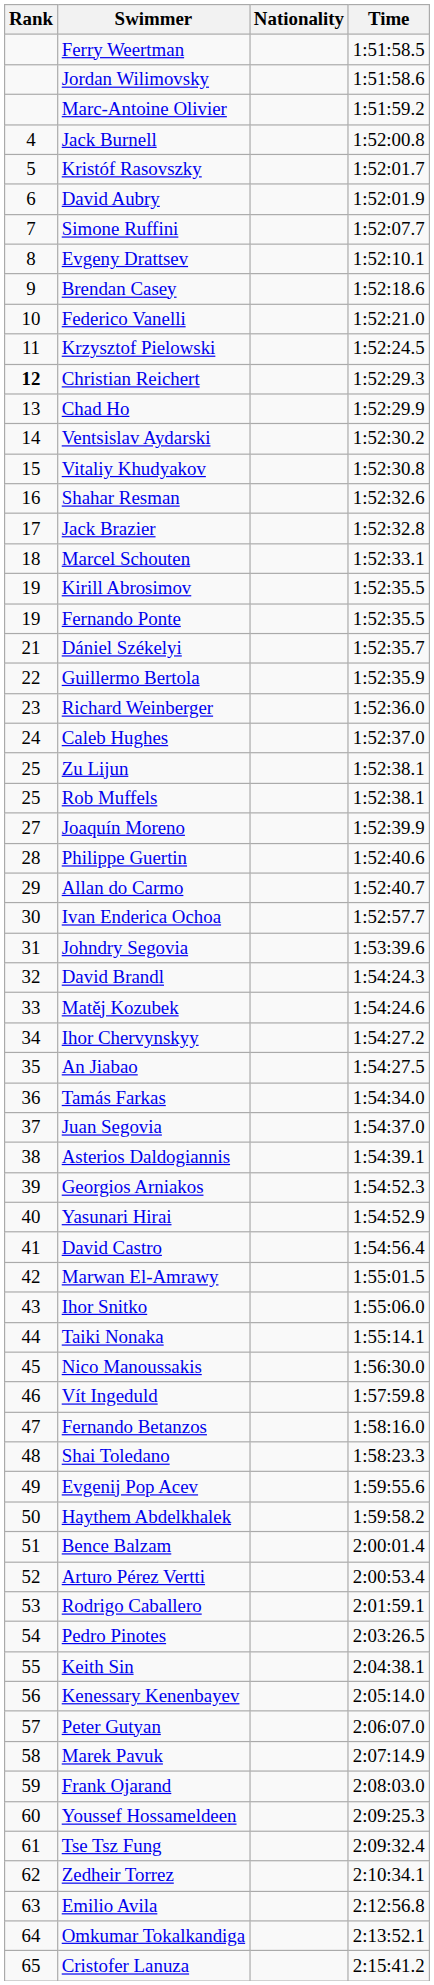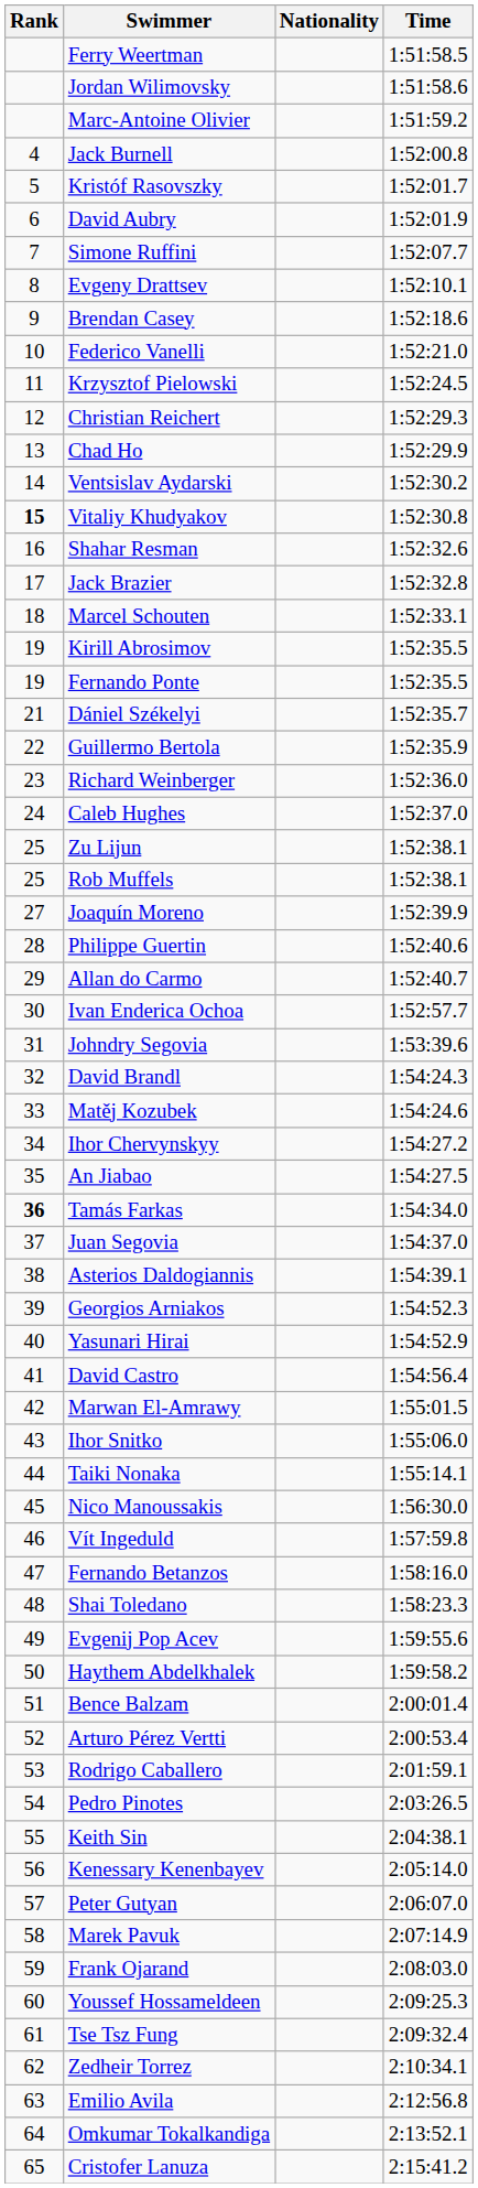Christian Reichert | Rank: bold -> normal
Vitaliy Khudyakov | Rank: normal -> bold
Tamás Farkas | Rank: normal -> bold
